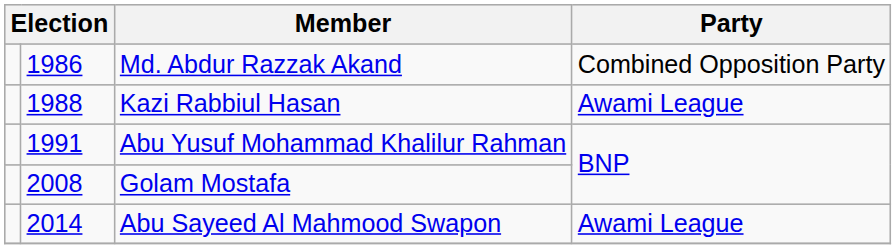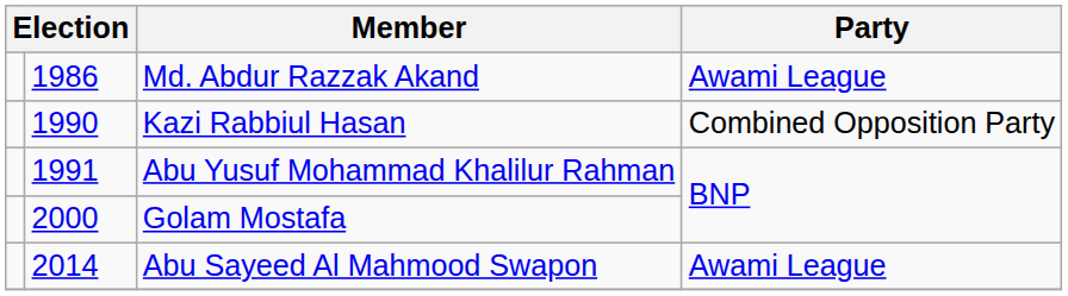Md. Abdur Razzak Akand | Party: Combined Opposition Party -> Awami League
Kazi Rabbiul Hasan | column 2: 1988 -> 1990
Kazi Rabbiul Hasan | Party: Awami League -> Combined Opposition Party
Golam Mostafa | column 2: 2008 -> 2000
